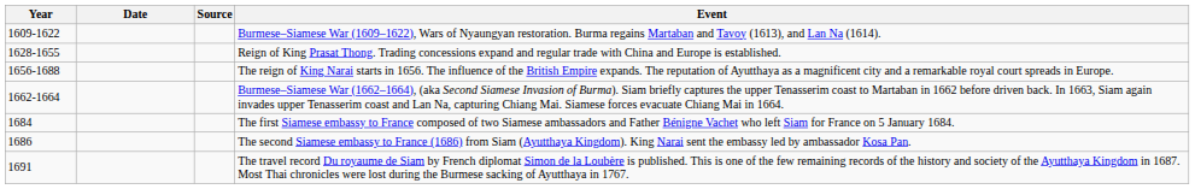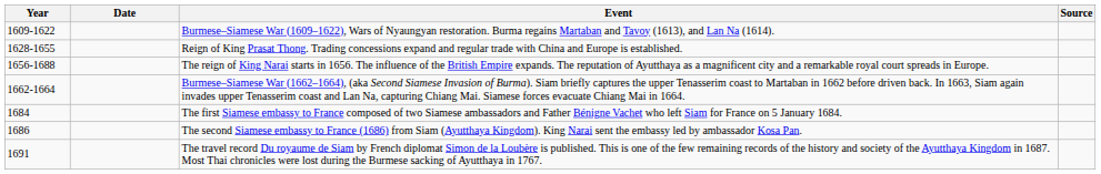columns swapped: Event <-> Source
